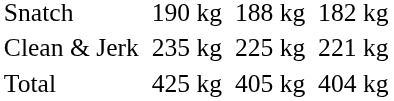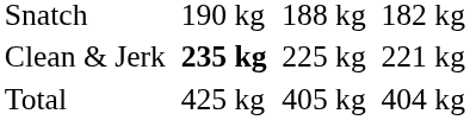Clean & Jerk | column 2: normal -> bold
